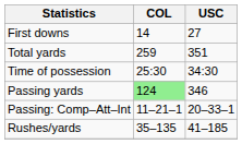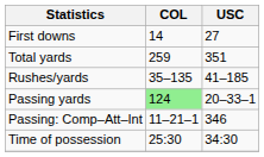rows swapped: Rushes/yards <-> Time of possession
Passing yards | USC: 346 -> 20–33–1
Passing: Comp–Att–Int | USC: 20–33–1 -> 346
